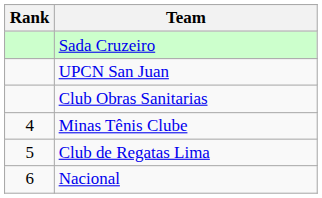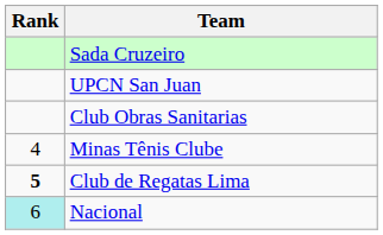Club de Regatas Lima | Rank: normal -> bold
Nacional | Rank: no background -> paleturquoise background
